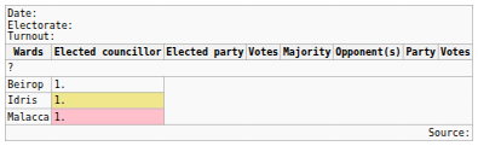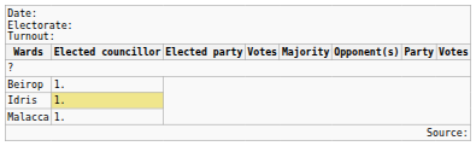Malacca | column 2: pink background -> no background
